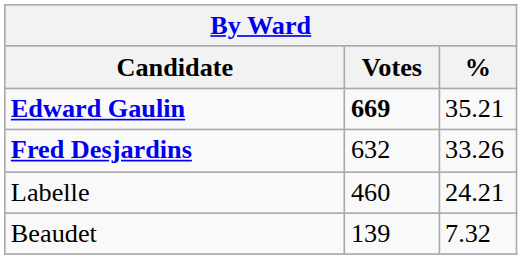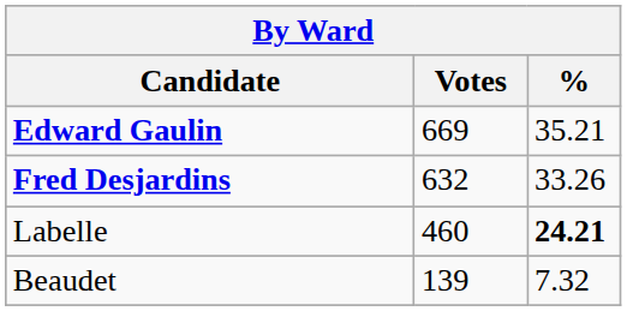Edward Gaulin | Votes: bold -> normal
Labelle | %: normal -> bold
